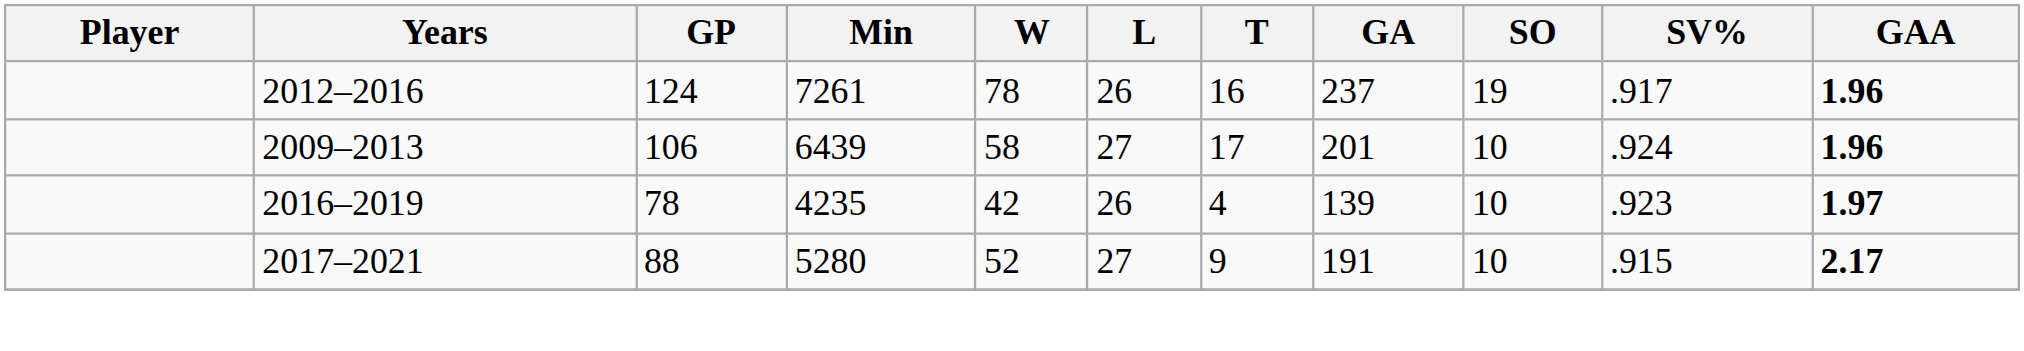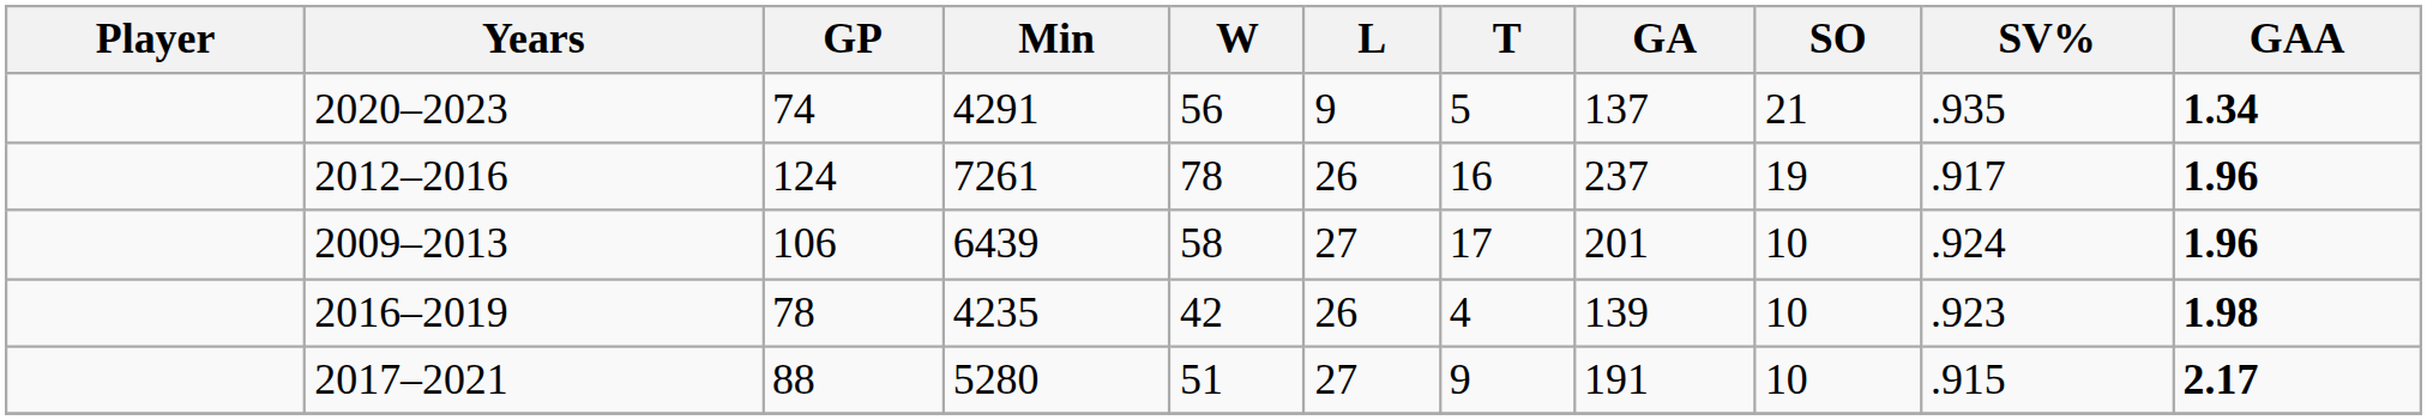+ row: 2020–2023 | 74 | 4291 | 56 | 9 | 5 | 137 | 21 | .935 | 1.34
2016–2019 | GAA: 1.97 -> 1.98
2017–2021 | W: 52 -> 51
